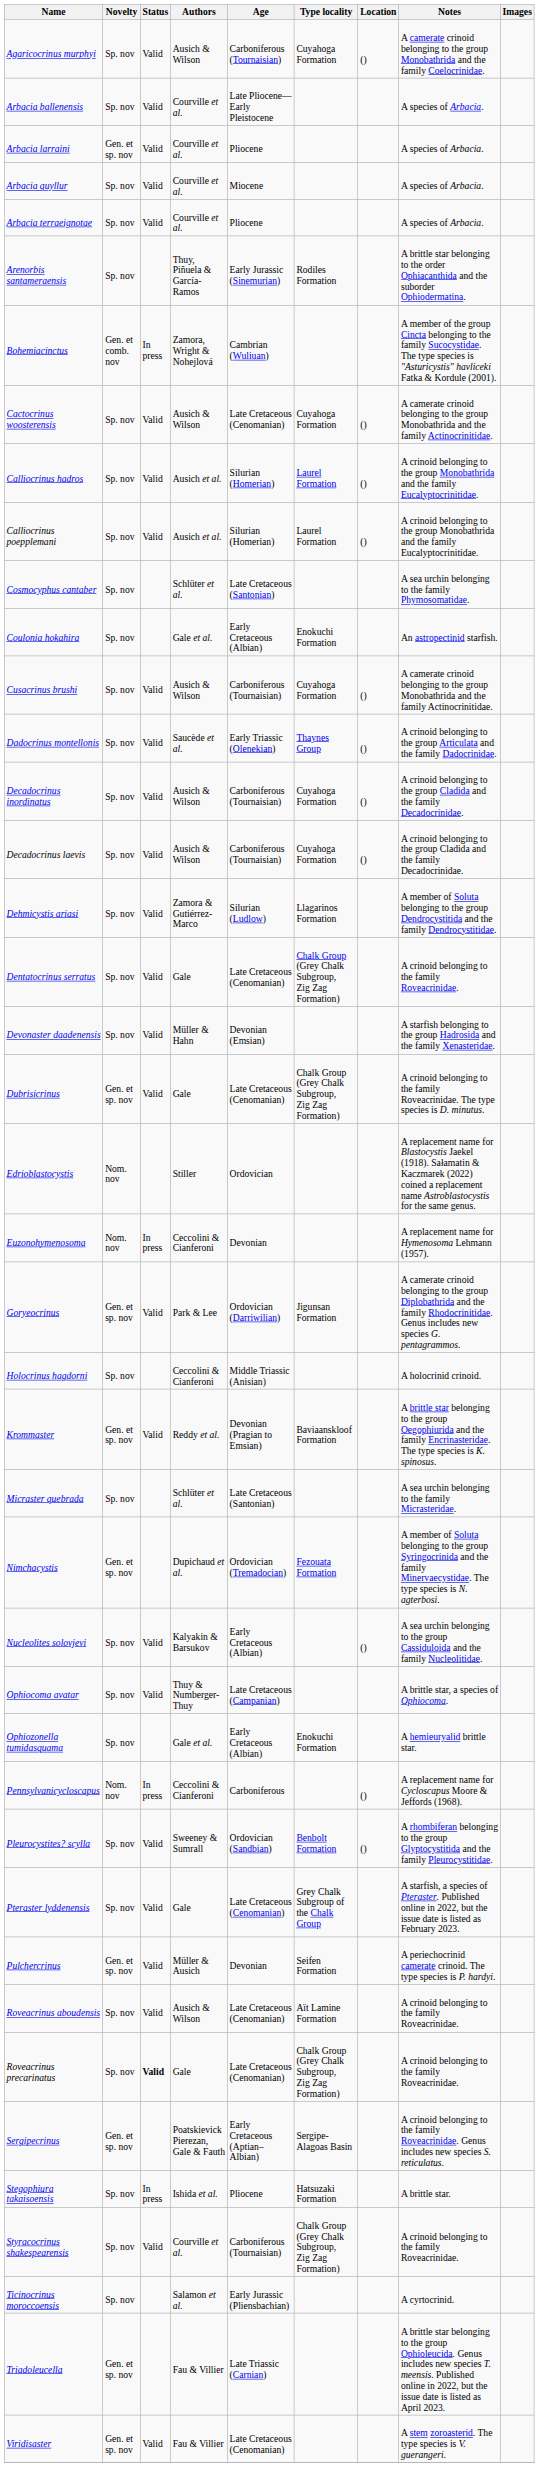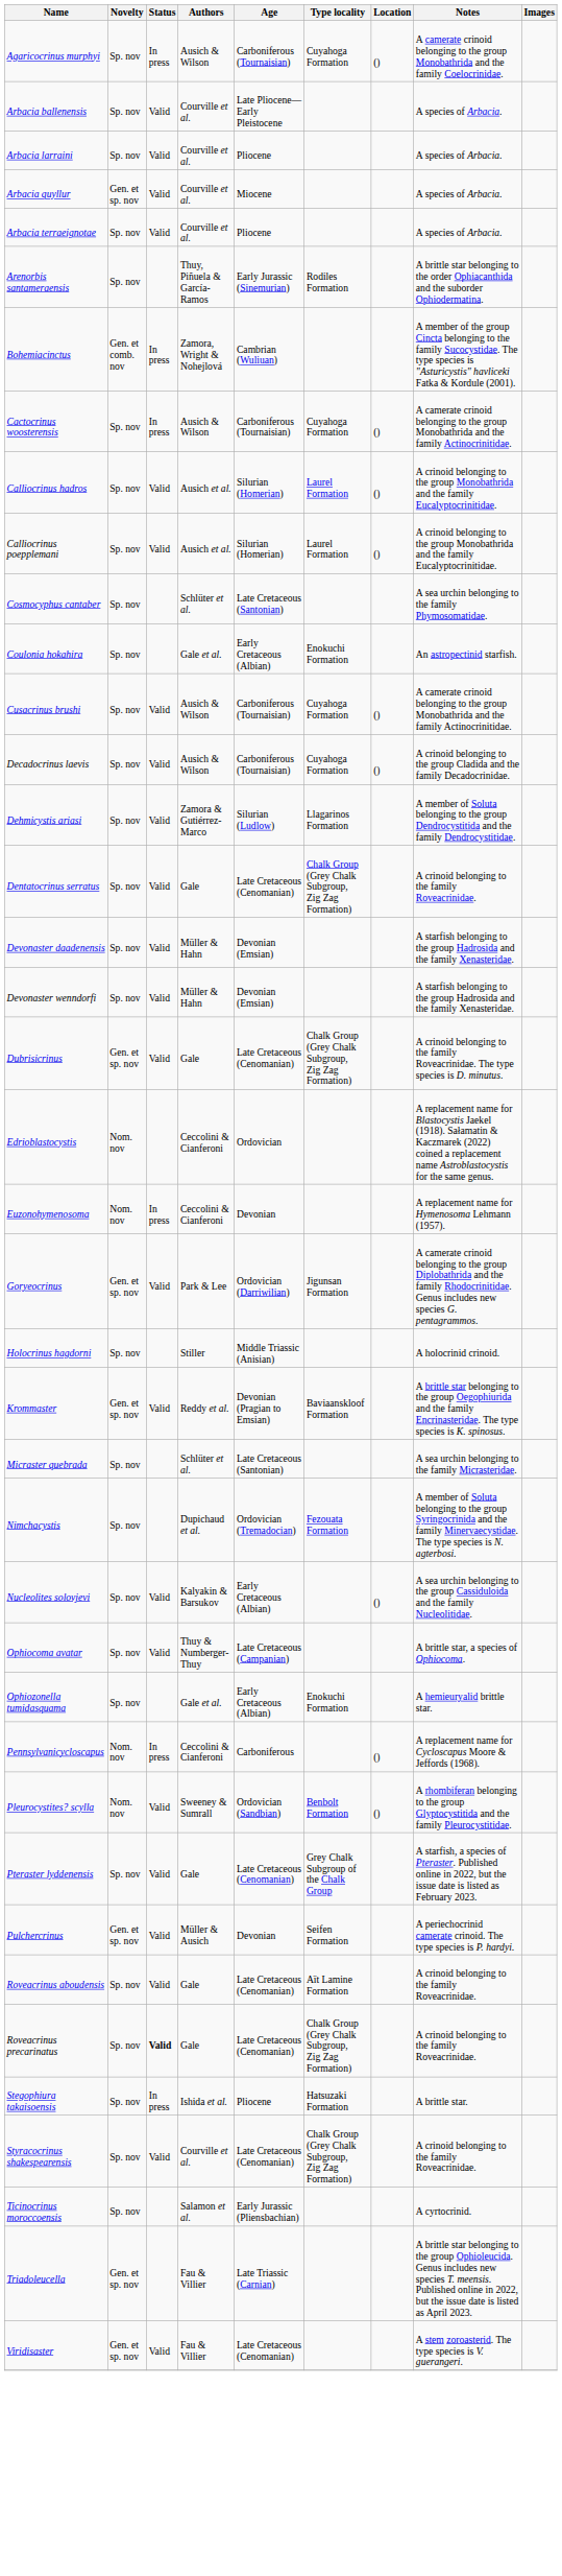Agaricocrinus murphyi | Status: Valid -> In press
Arbacia larraini | Novelty: Gen. et sp. nov -> Sp. nov
Arbacia quyllur | Novelty: Sp. nov -> Gen. et sp. nov
Cactocrinus woosterensis | Status: Valid -> In press
Cactocrinus woosterensis | Age: Late Cretaceous (Cenomanian) -> Carboniferous (Tournaisian)
- row: Dadocrinus montellonis | Sp. nov | Valid | Saucède et al. | Early Triassic (Olenekian) | Thaynes Group | () | A crinoid belonging to the group Articulata and the family Dadocrinidae.
- row: Decadocrinus inordinatus | Sp. nov | Valid | Ausich & Wilson | Carboniferous (Tournaisian) | Cuyahoga Formation | () | A crinoid belonging to the group Cladida and the family Decadocrinidae.
+ row: Devonaster wenndorfi | Sp. nov | Valid | Müller & Hahn | Devonian (Emsian) | A starfish belonging to the group Hadrosida and the family Xenasteridae.
Edrioblastocystis | Authors: Stiller -> Ceccolini & Cianferoni
Holocrinus hagdorni | Authors: Ceccolini & Cianferoni -> Stiller
Nimchacystis | Novelty: Gen. et sp. nov -> Sp. nov
Pleurocystites? scylla | Novelty: Sp. nov -> Nom. nov
Roveacrinus aboudensis | Authors: Ausich & Wilson -> Gale
- row: Sergipecrinus | Gen. et sp. nov | Poatskievick Pierezan, Gale & Fauth | Early Cretaceous (Aptian–Albian) | Sergipe-Alagoas Basin | A crinoid belonging to the family Roveacrinidae. Genus includes new species S. reticulatus.
Styracocrinus shakespearensis | Age: Carboniferous (Tournaisian) -> Late Cretaceous (Cenomanian)
